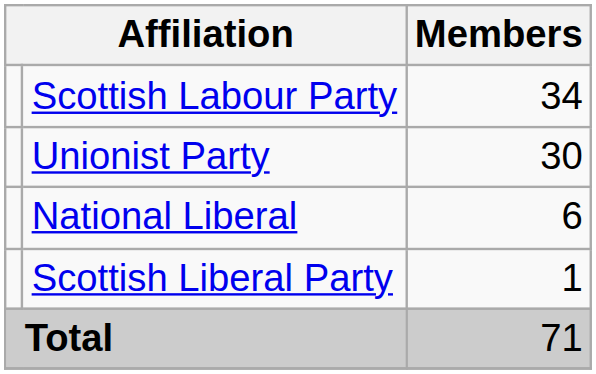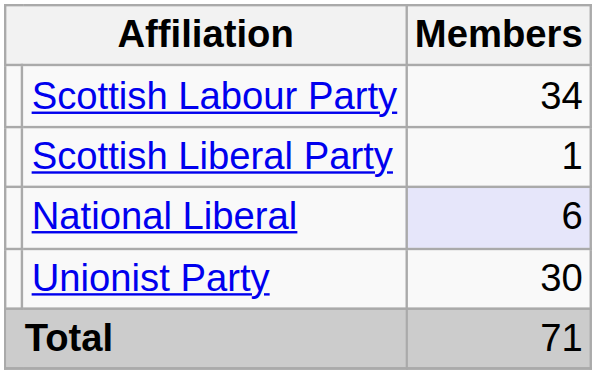rows swapped: Unionist Party <-> Scottish Liberal Party
National Liberal | Members: no background -> lavender background
